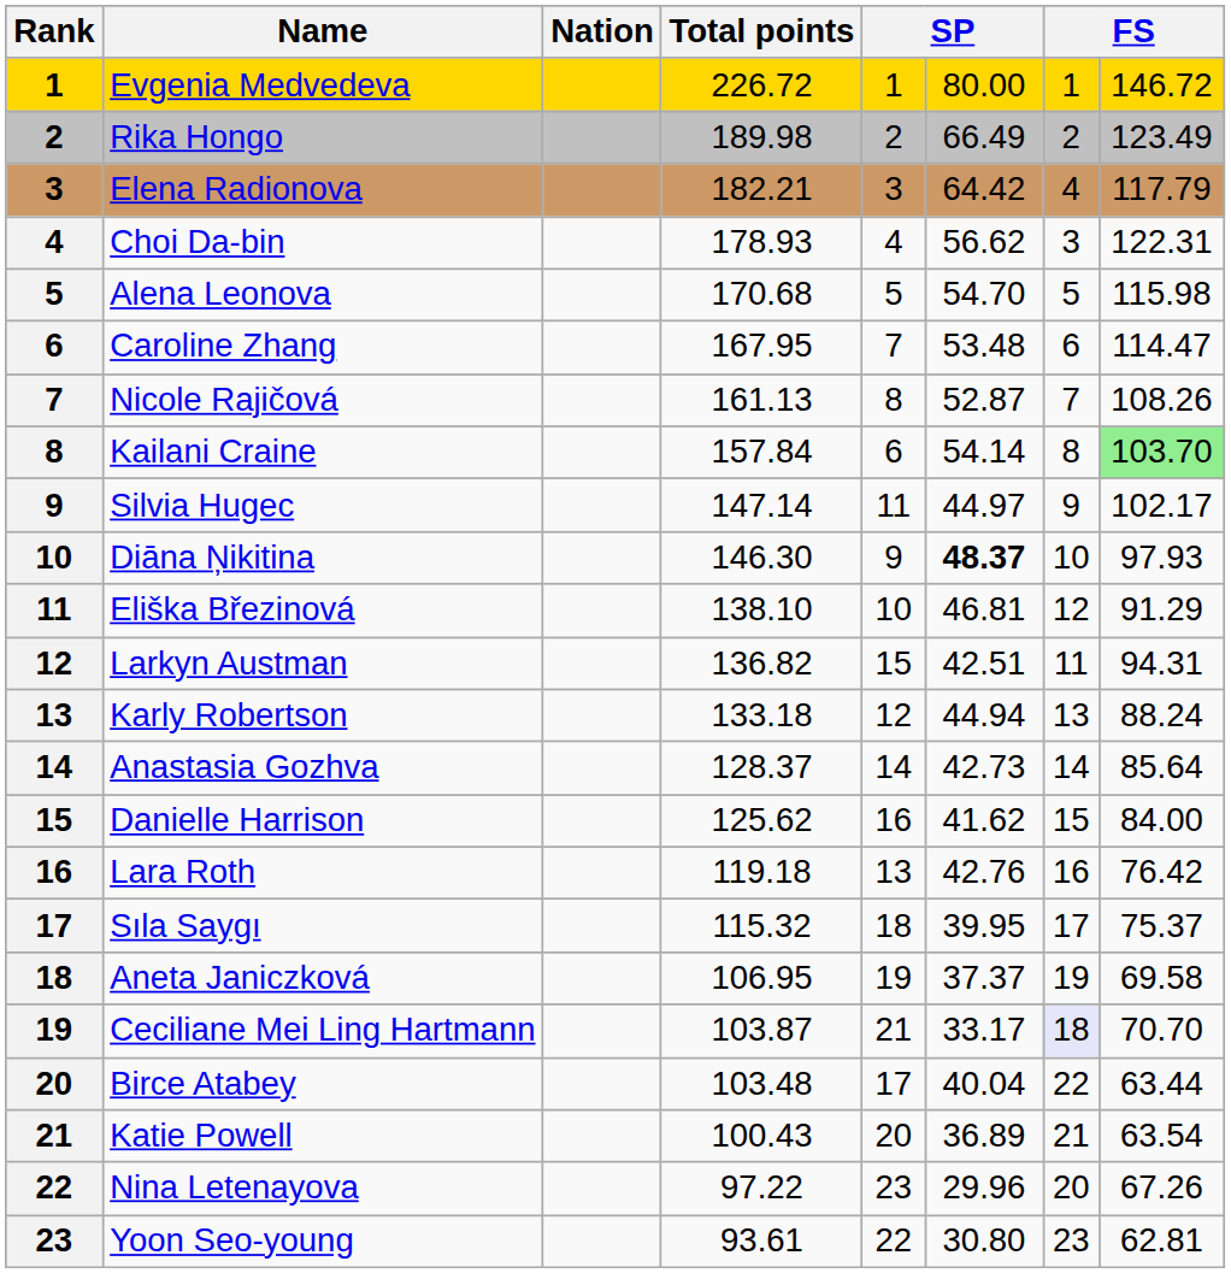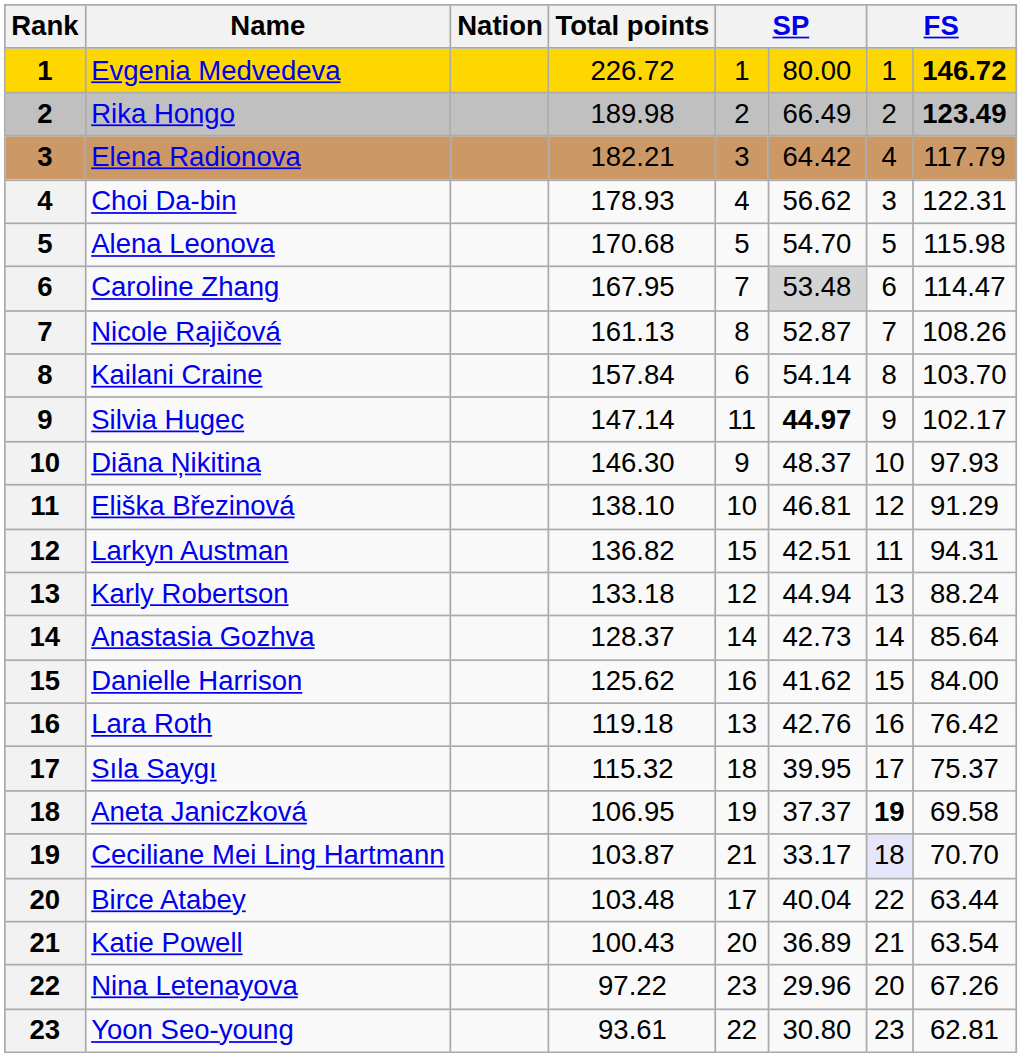Evgenia Medvedeva | column 8: normal -> bold
Rika Hongo | column 8: normal -> bold
Caroline Zhang | column 6: no background -> lightgrey background
Kailani Craine | column 8: lightgreen background -> no background
Silvia Hugec | column 6: normal -> bold
Diāna Ņikitina | column 6: bold -> normal
Aneta Janiczková | column 7: normal -> bold
